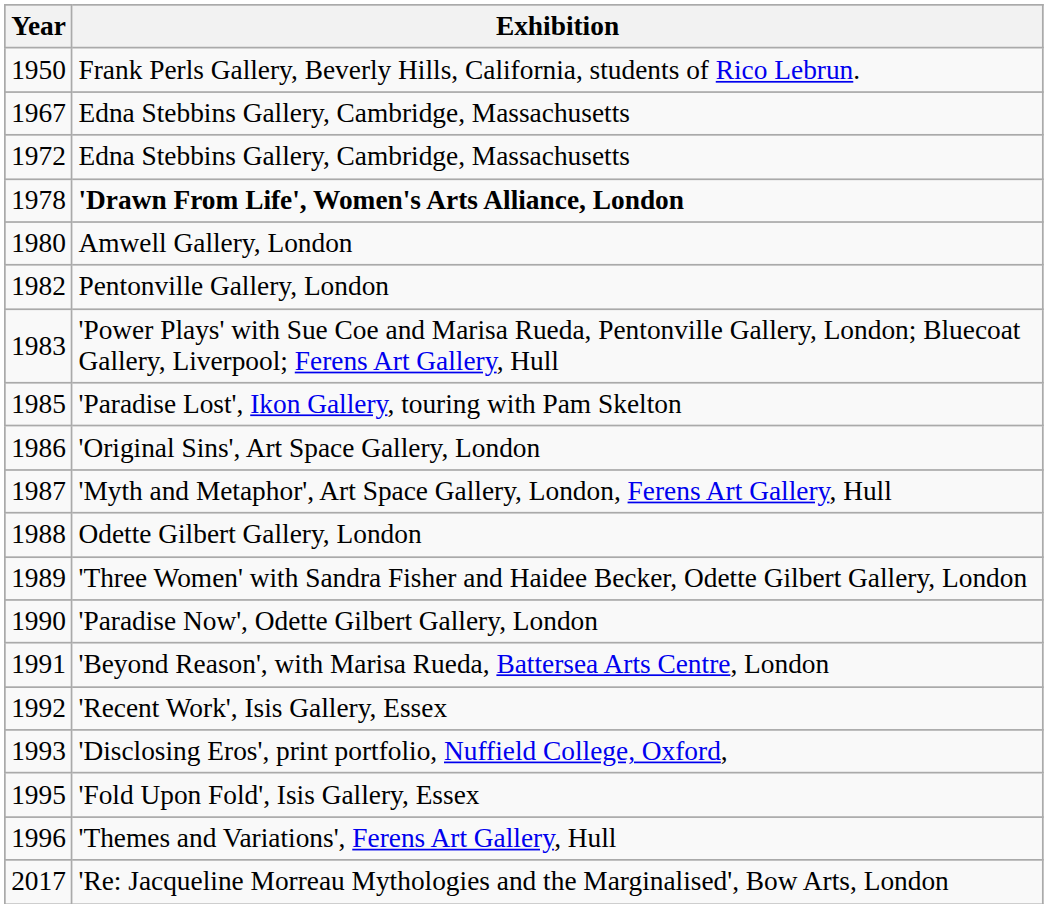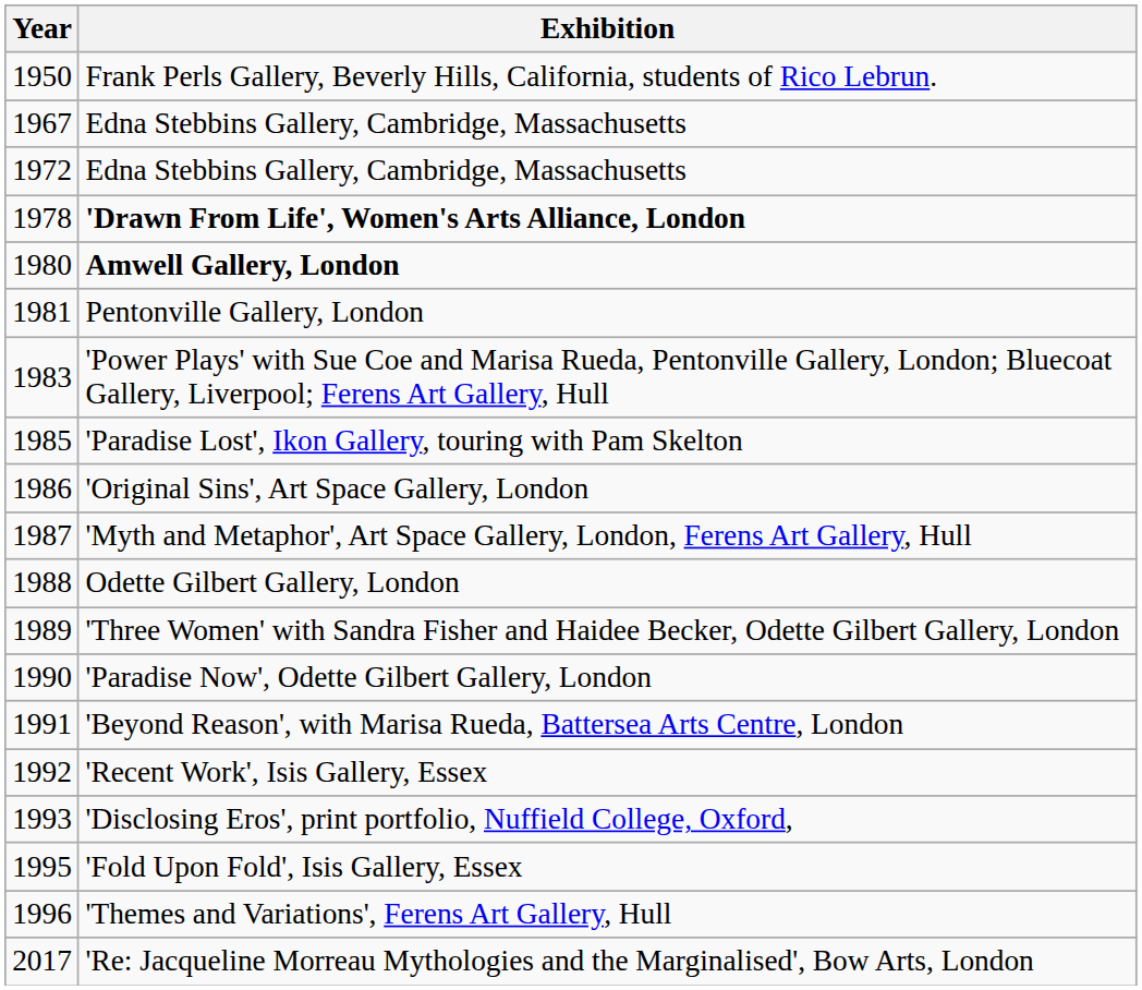row 6 | Exhibition: normal -> bold
row 7 | Year: 1982 -> 1981
